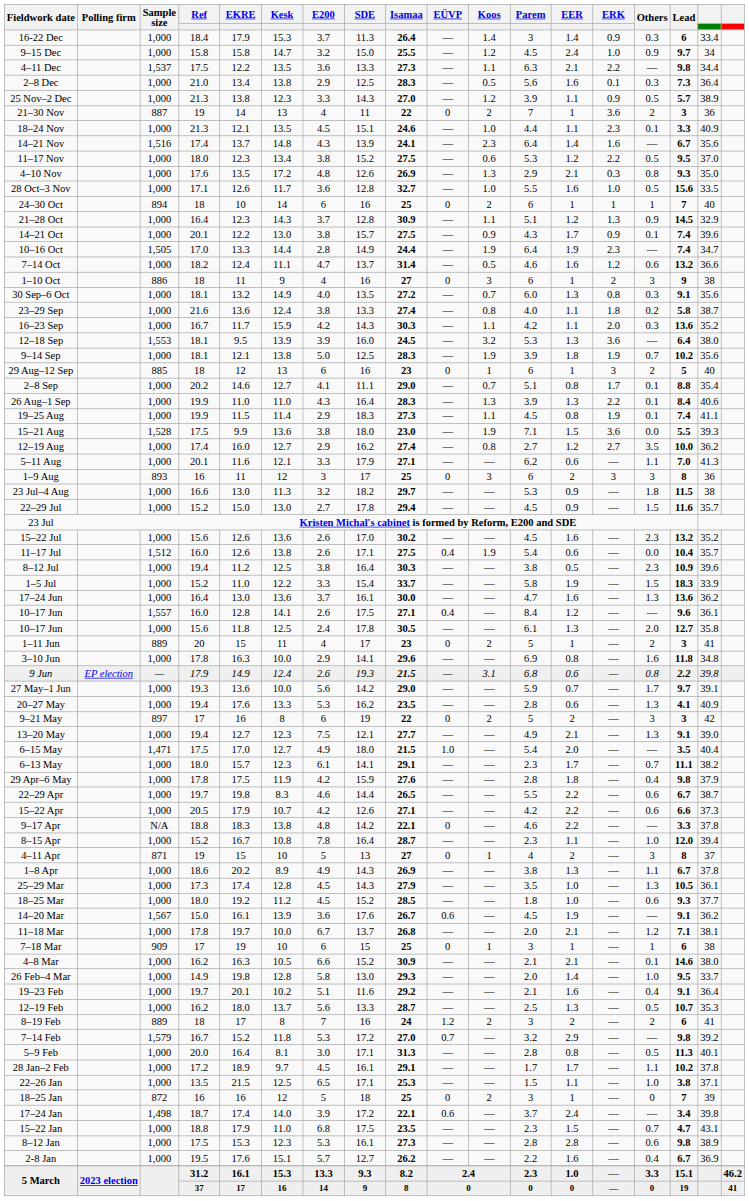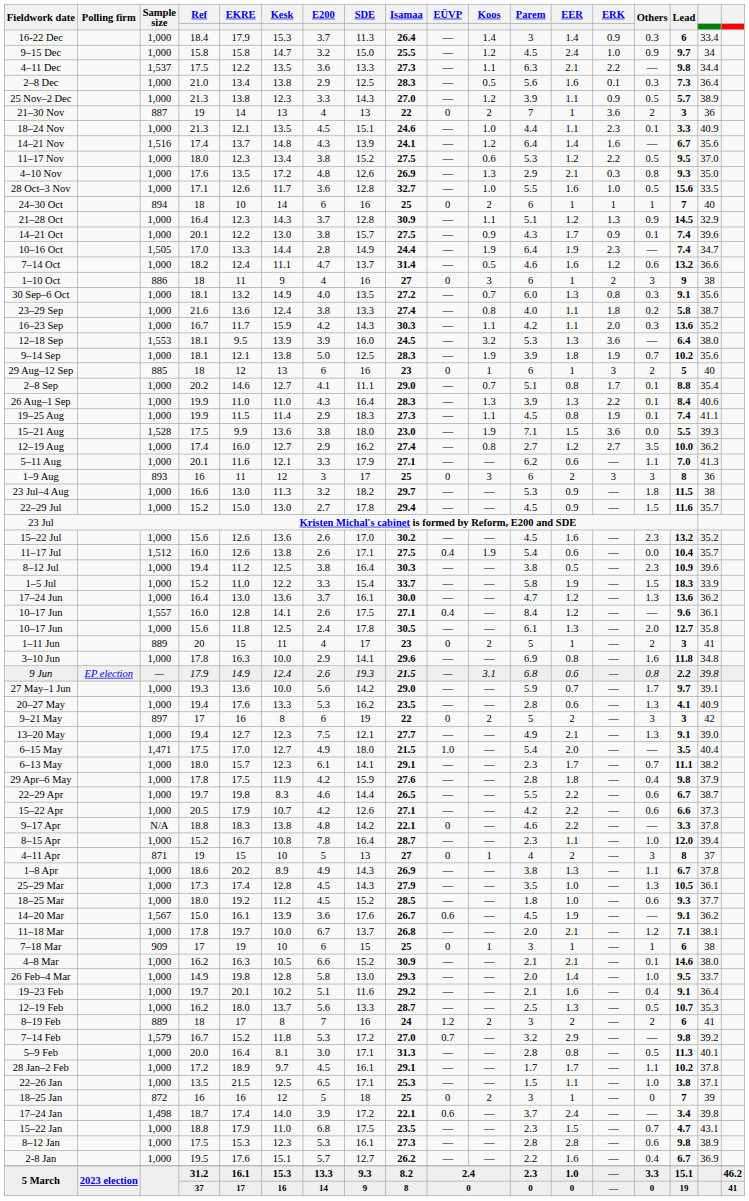21–30 Nov | SDE: 11 -> 13
14–21 Nov | Koos: 2.3 -> 1.2
17–24 Jun | EER: 1.6 -> 1.2
